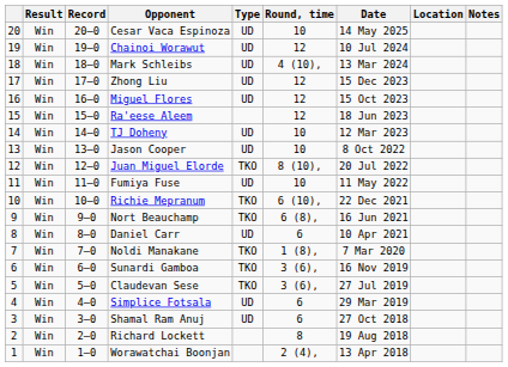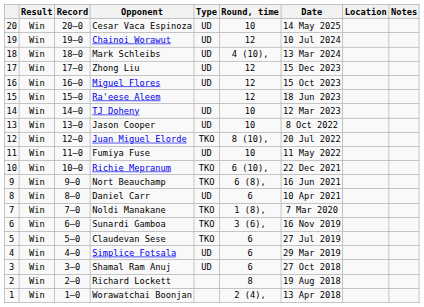Claudevan Sese | Round, time: 3 (6), -> 6
